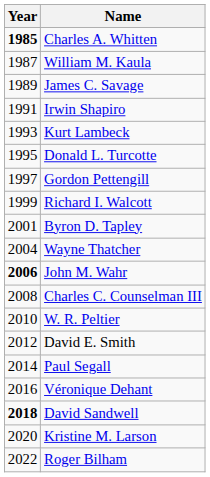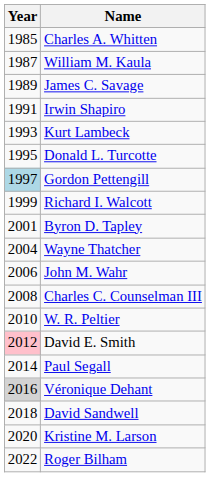Charles A. Whitten | Year: bold -> normal
Gordon Pettengill | Year: no background -> lightblue background
John M. Wahr | Year: bold -> normal
David E. Smith | Year: no background -> pink background
Véronique Dehant | Year: no background -> lightgrey background
David Sandwell | Year: bold -> normal
